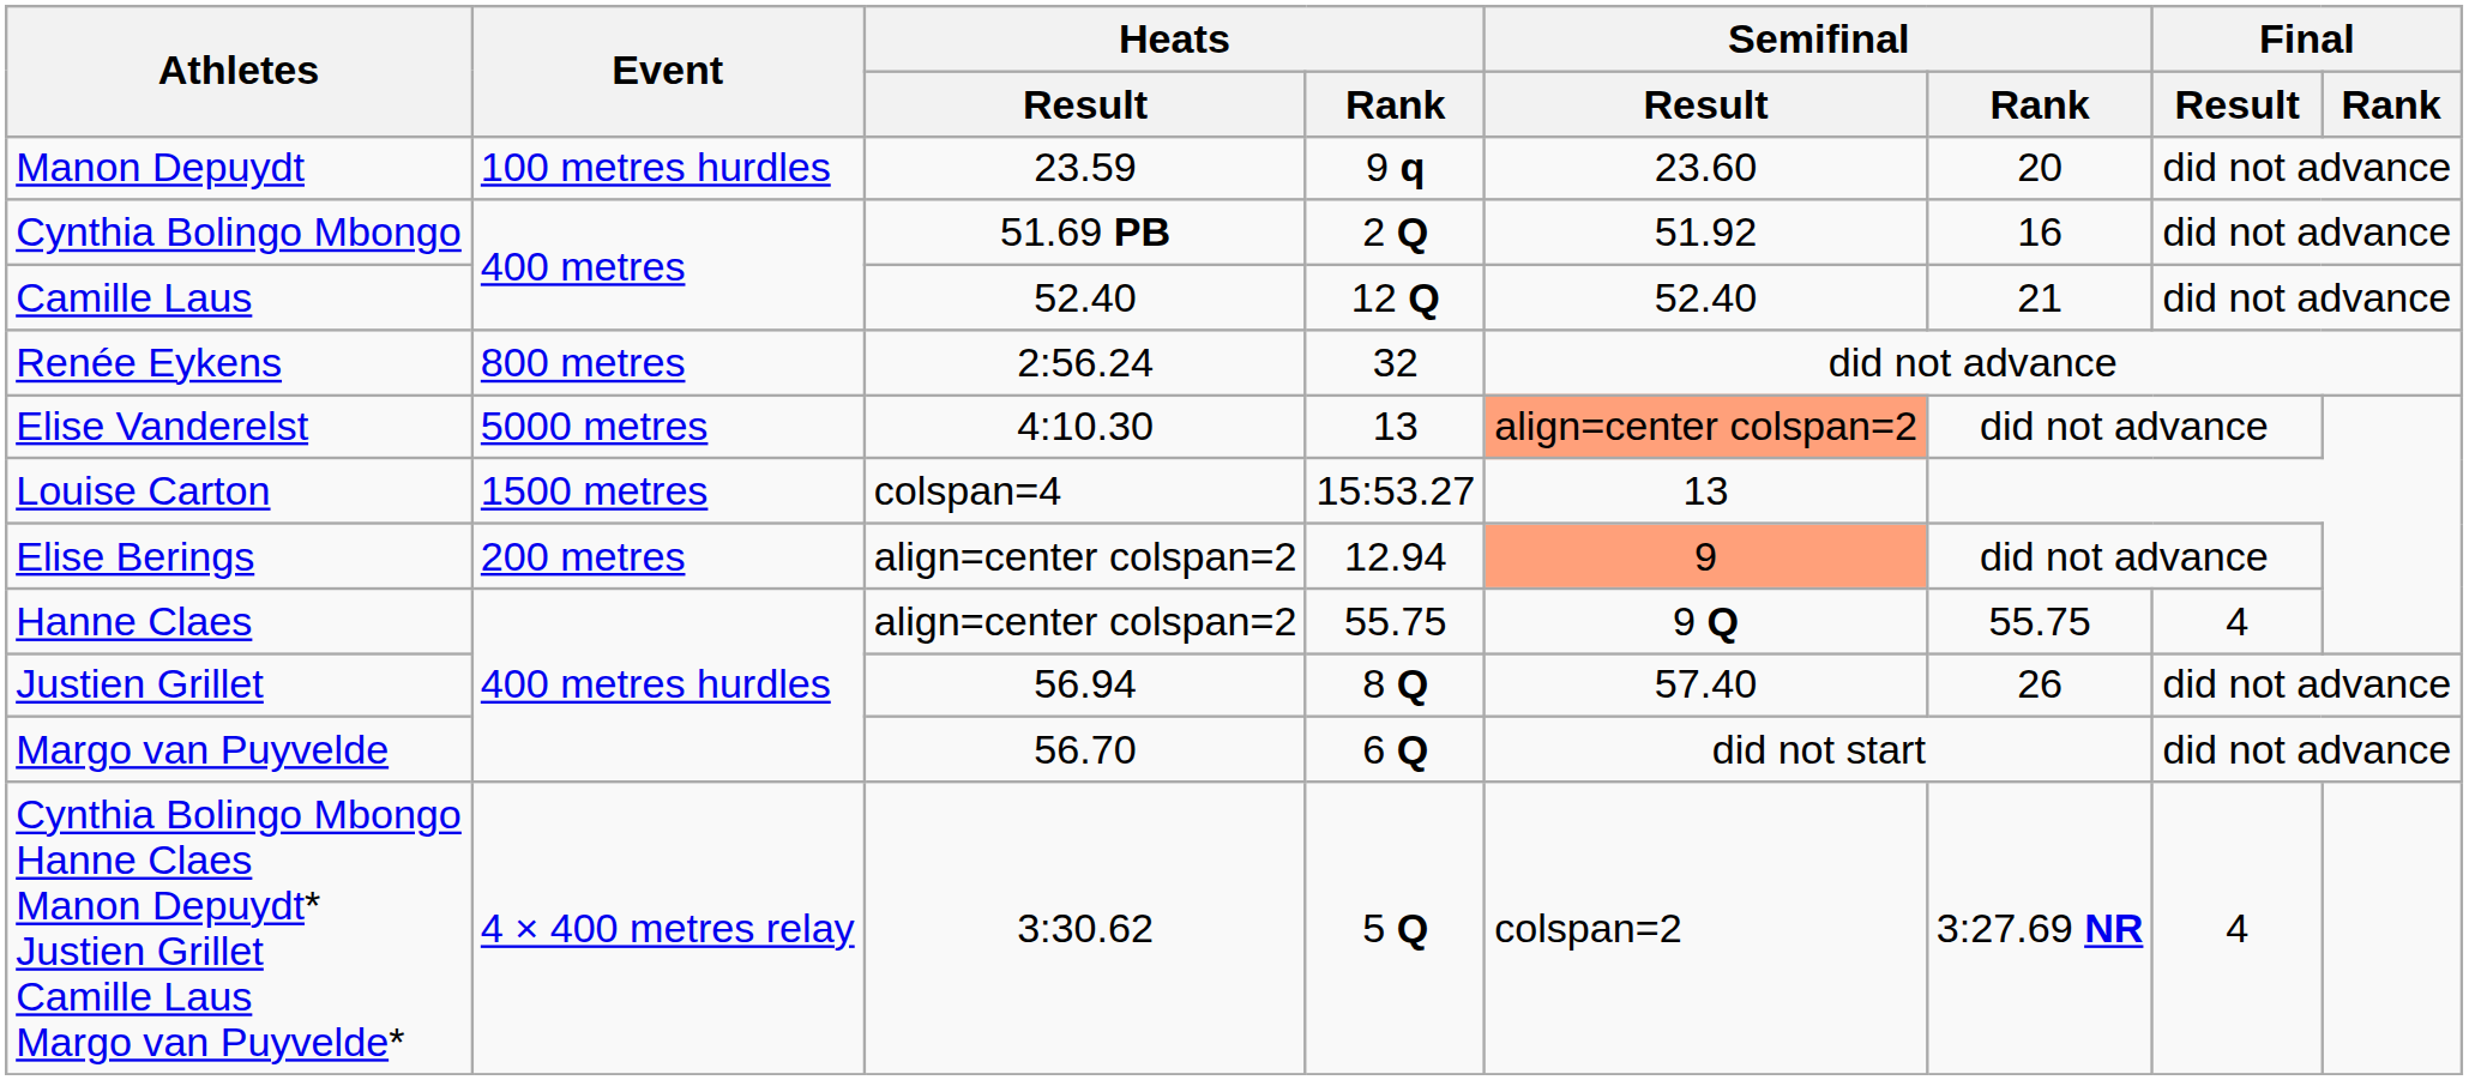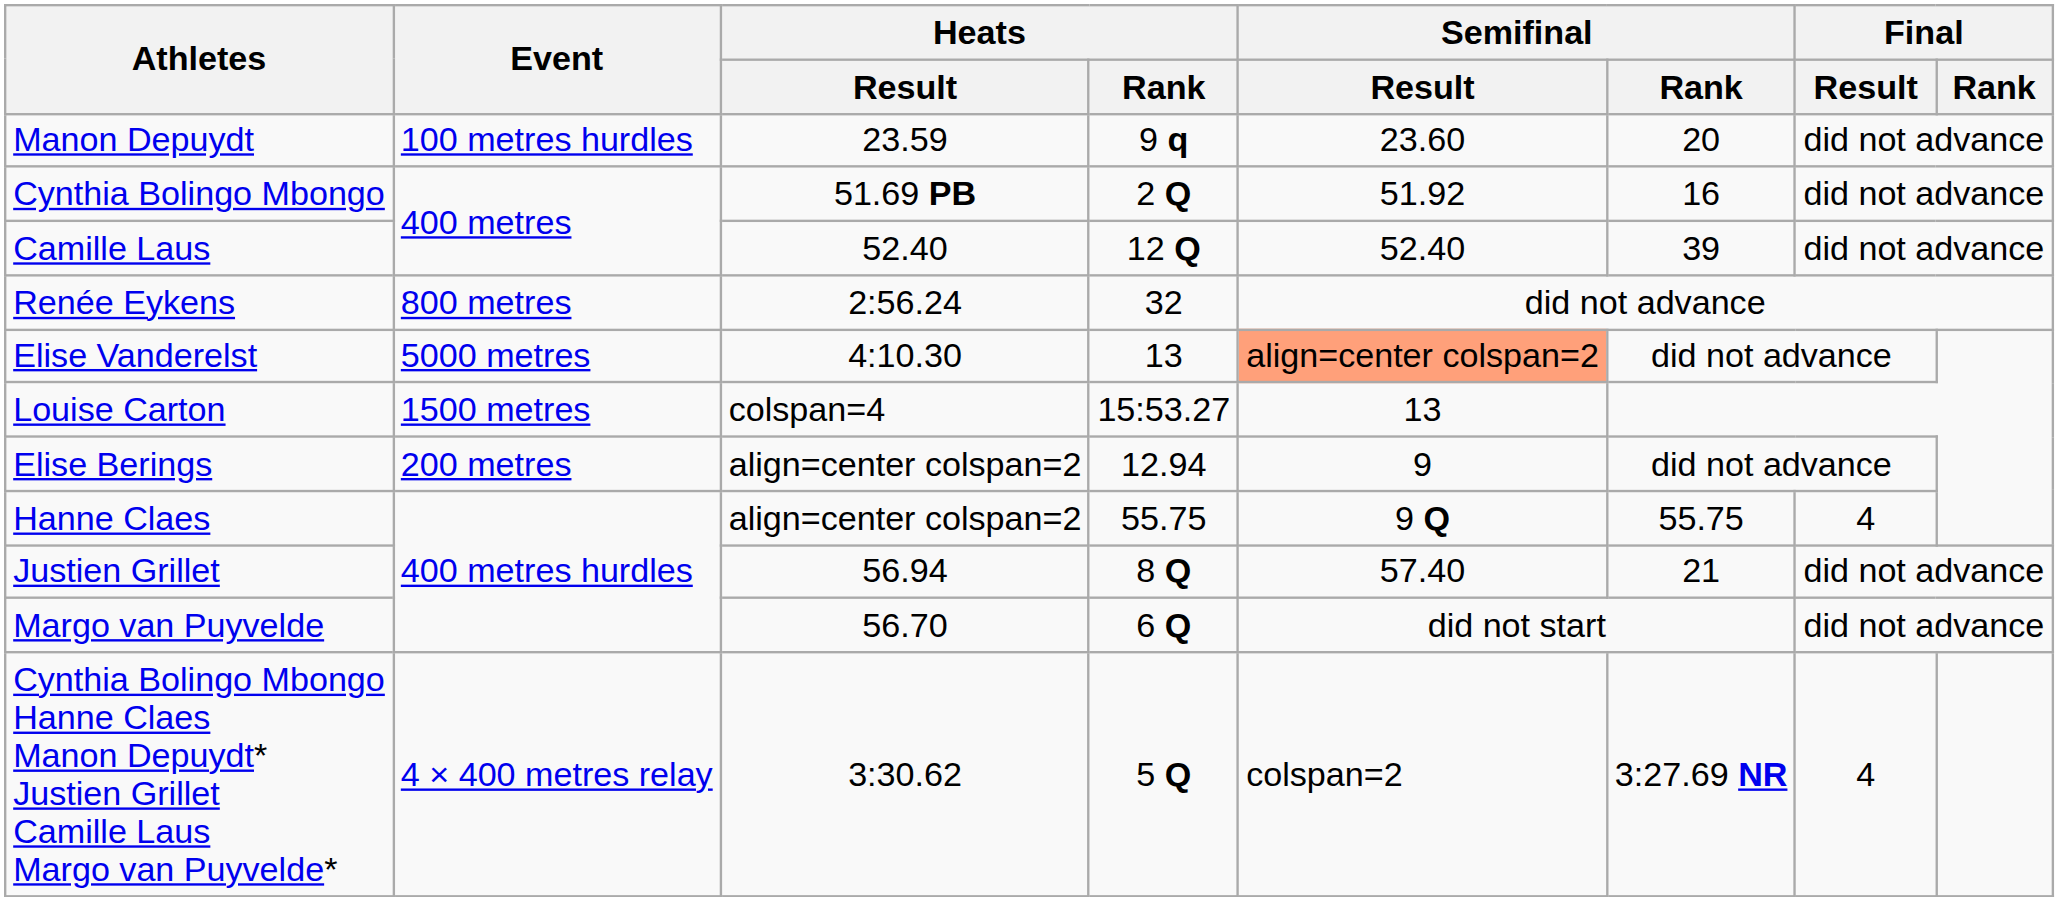Camille Laus | Semifinal / Rank: 21 -> 39
Elise Berings | Semifinal / Result: lightsalmon background -> no background
Justien Grillet | Semifinal / Rank: 26 -> 21
